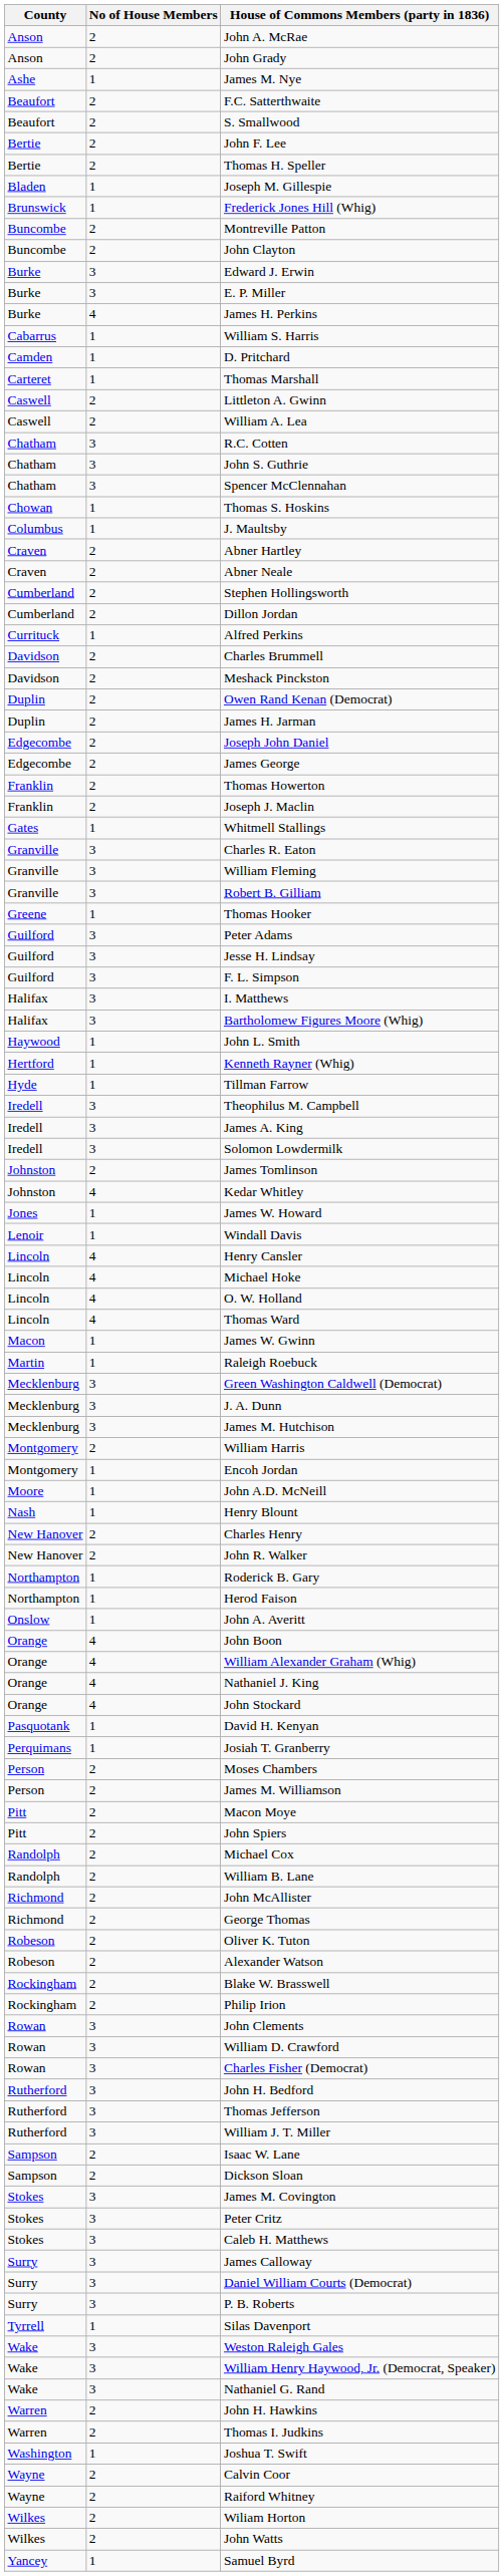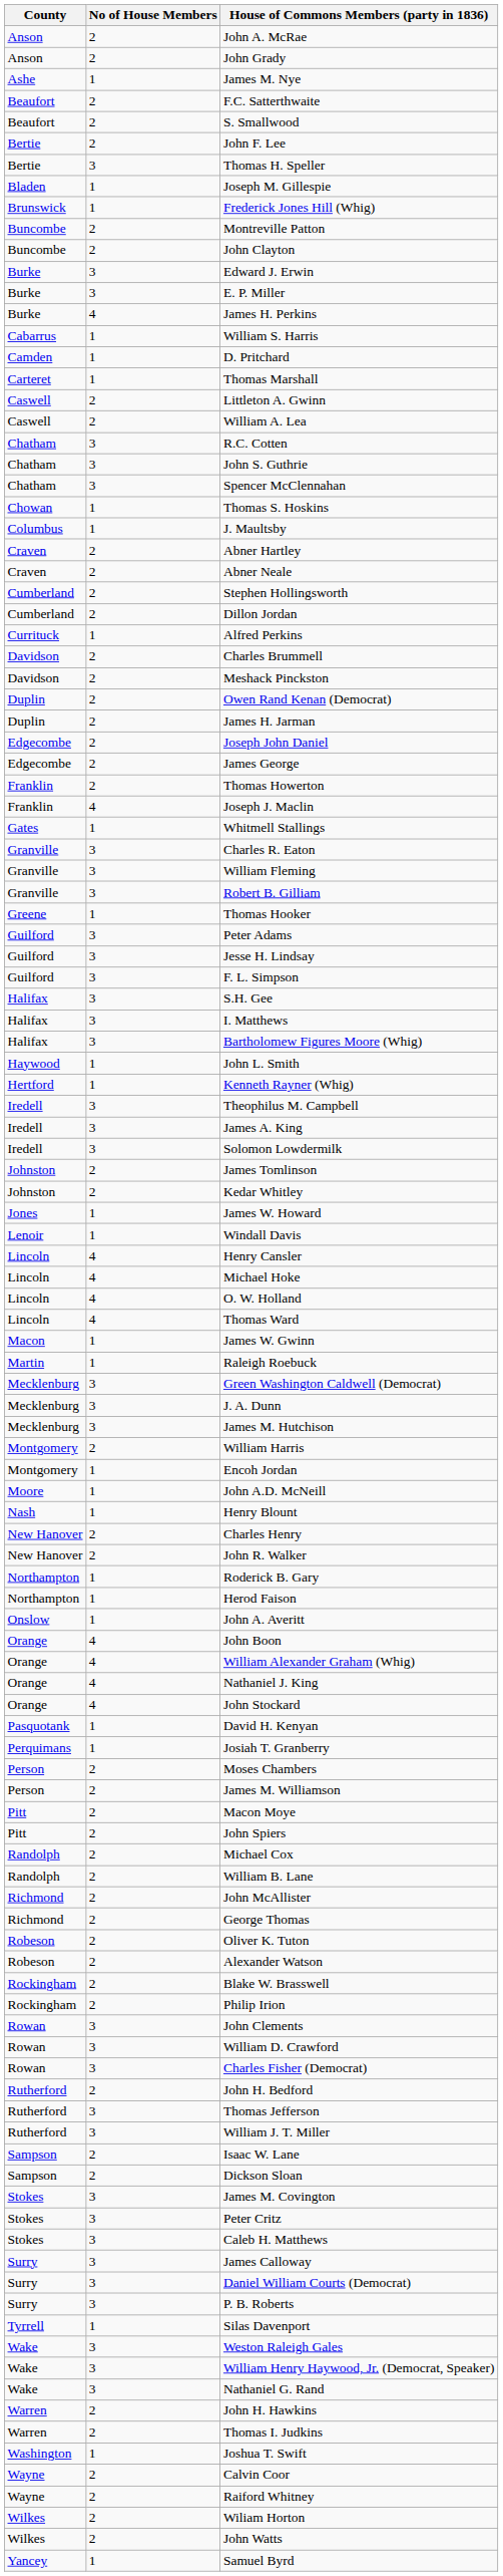Thomas H. Speller | No of House Members: 2 -> 3
Joseph J. Maclin | No of House Members: 2 -> 4
+ row: Halifax | 3 | S.H. Gee
- row: Hyde | 1 | Tillman Farrow
Kedar Whitley | No of House Members: 4 -> 2
John H. Bedford | No of House Members: 3 -> 2
